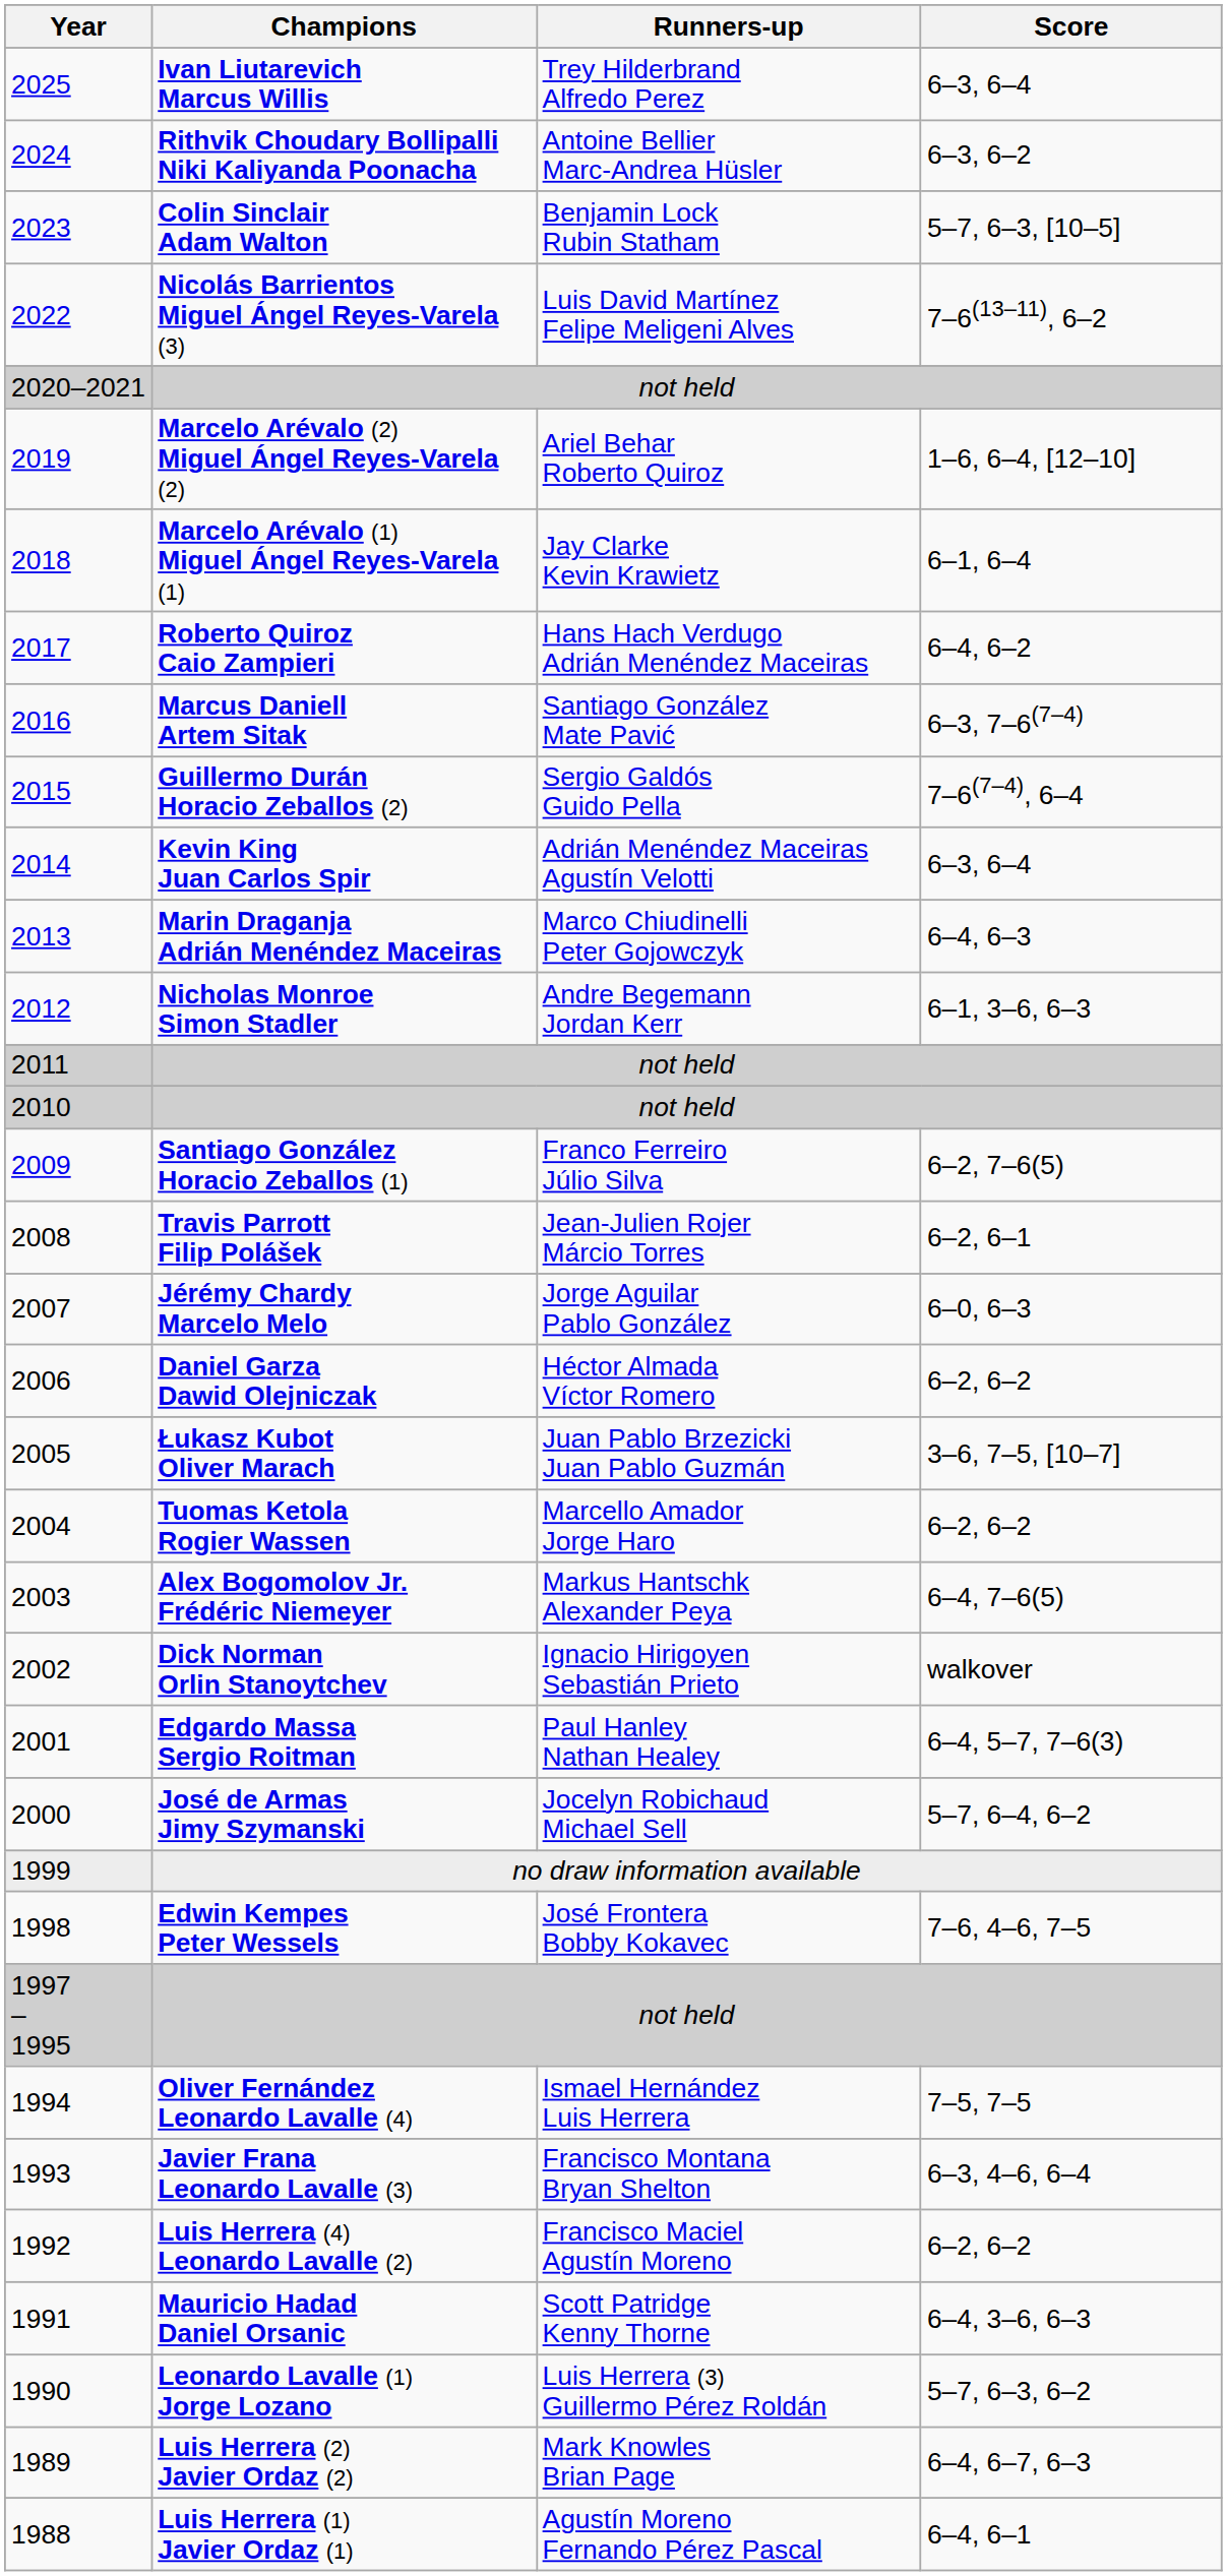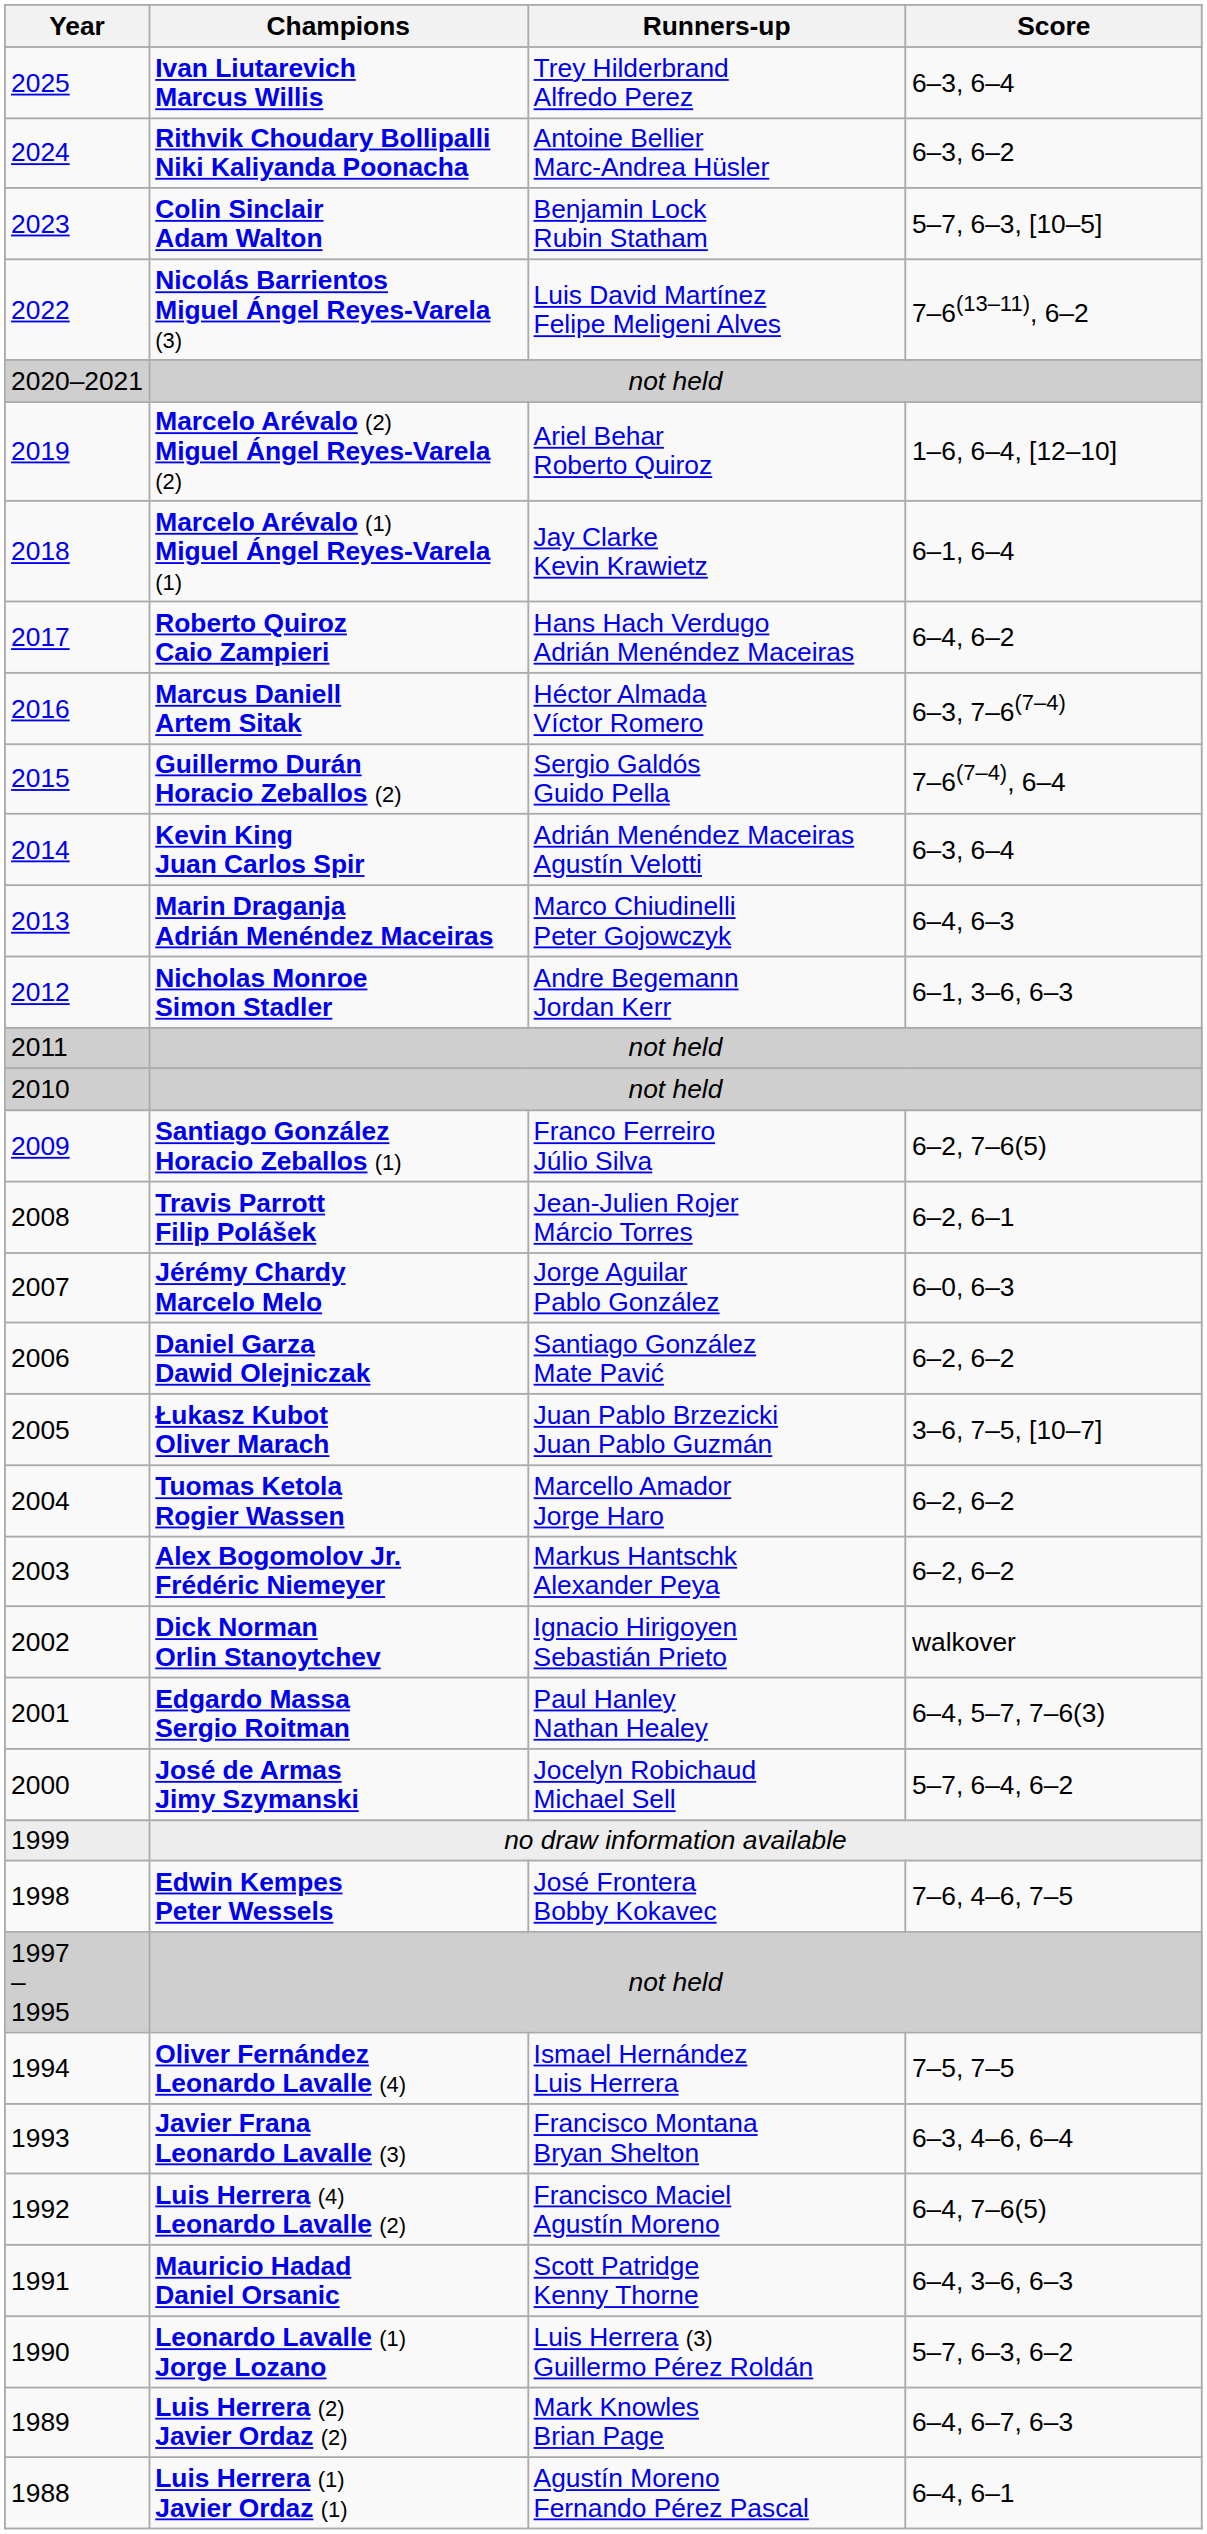Marcus Daniell Artem Sitak | Runners-up: Santiago González Mate Pavić -> Héctor Almada Víctor Romero
Daniel Garza Dawid Olejniczak | Runners-up: Héctor Almada Víctor Romero -> Santiago González Mate Pavić
Alex Bogomolov Jr. Frédéric Niemeyer | Score: 6–4, 7–6(5) -> 6–2, 6–2
Luis Herrera (4) Leonardo Lavalle (2) | Score: 6–2, 6–2 -> 6–4, 7–6(5)
